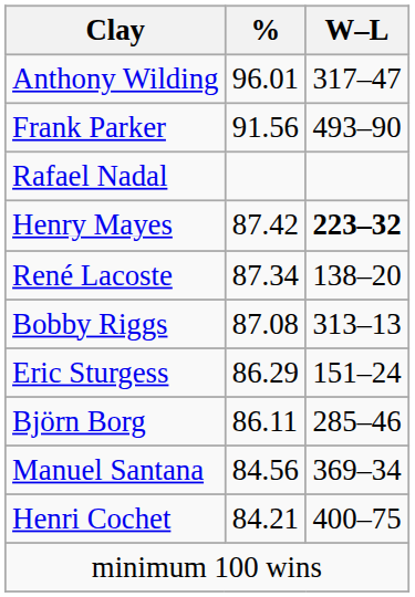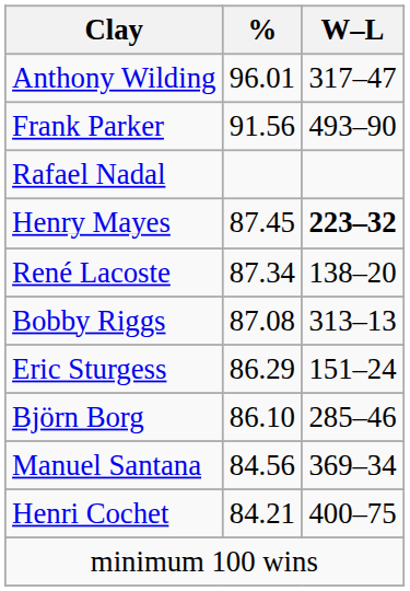Henry Mayes | %: 87.42 -> 87.45
Björn Borg | %: 86.11 -> 86.10
